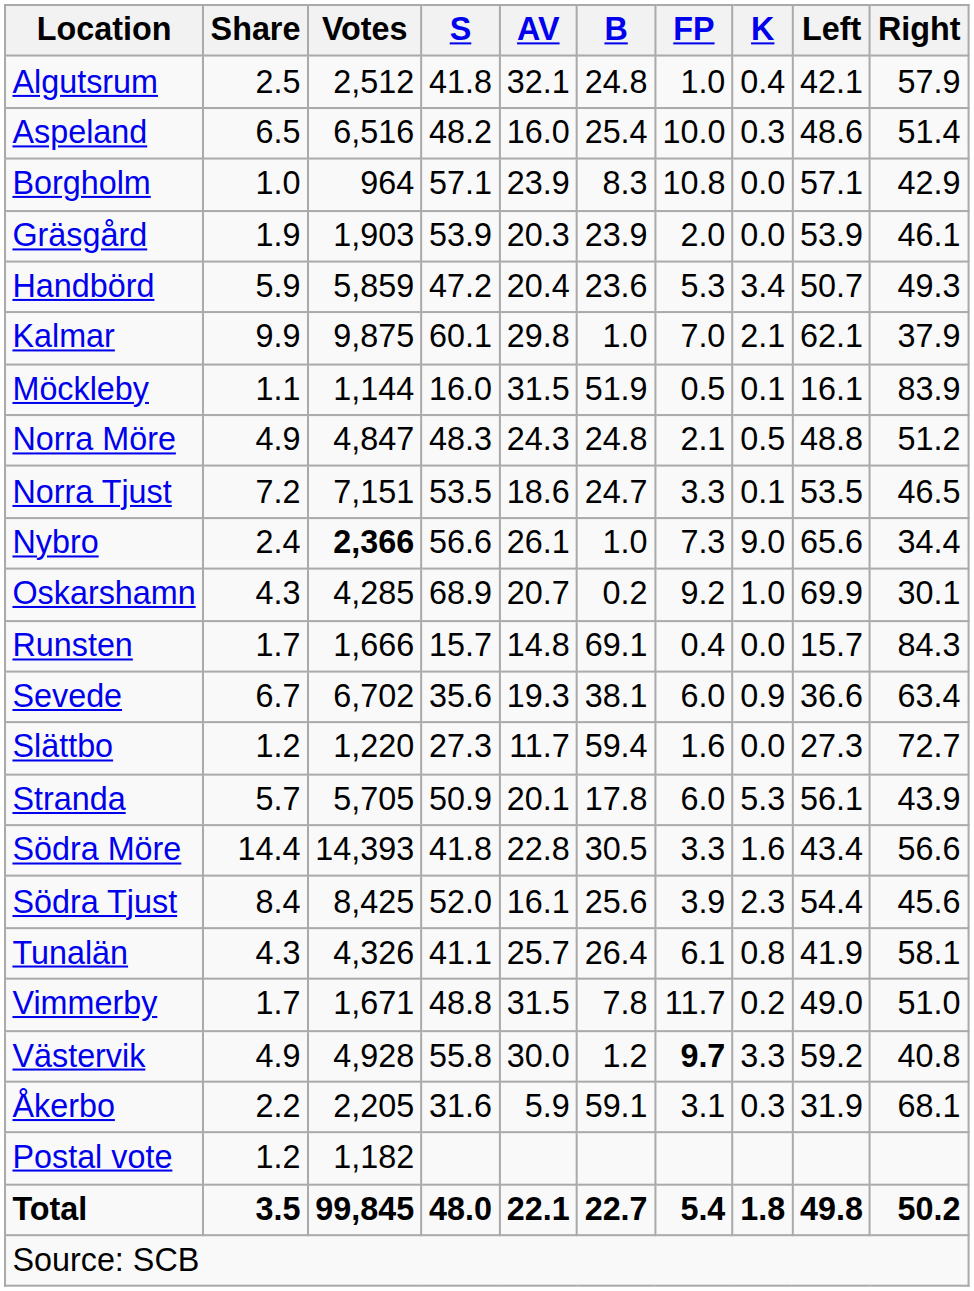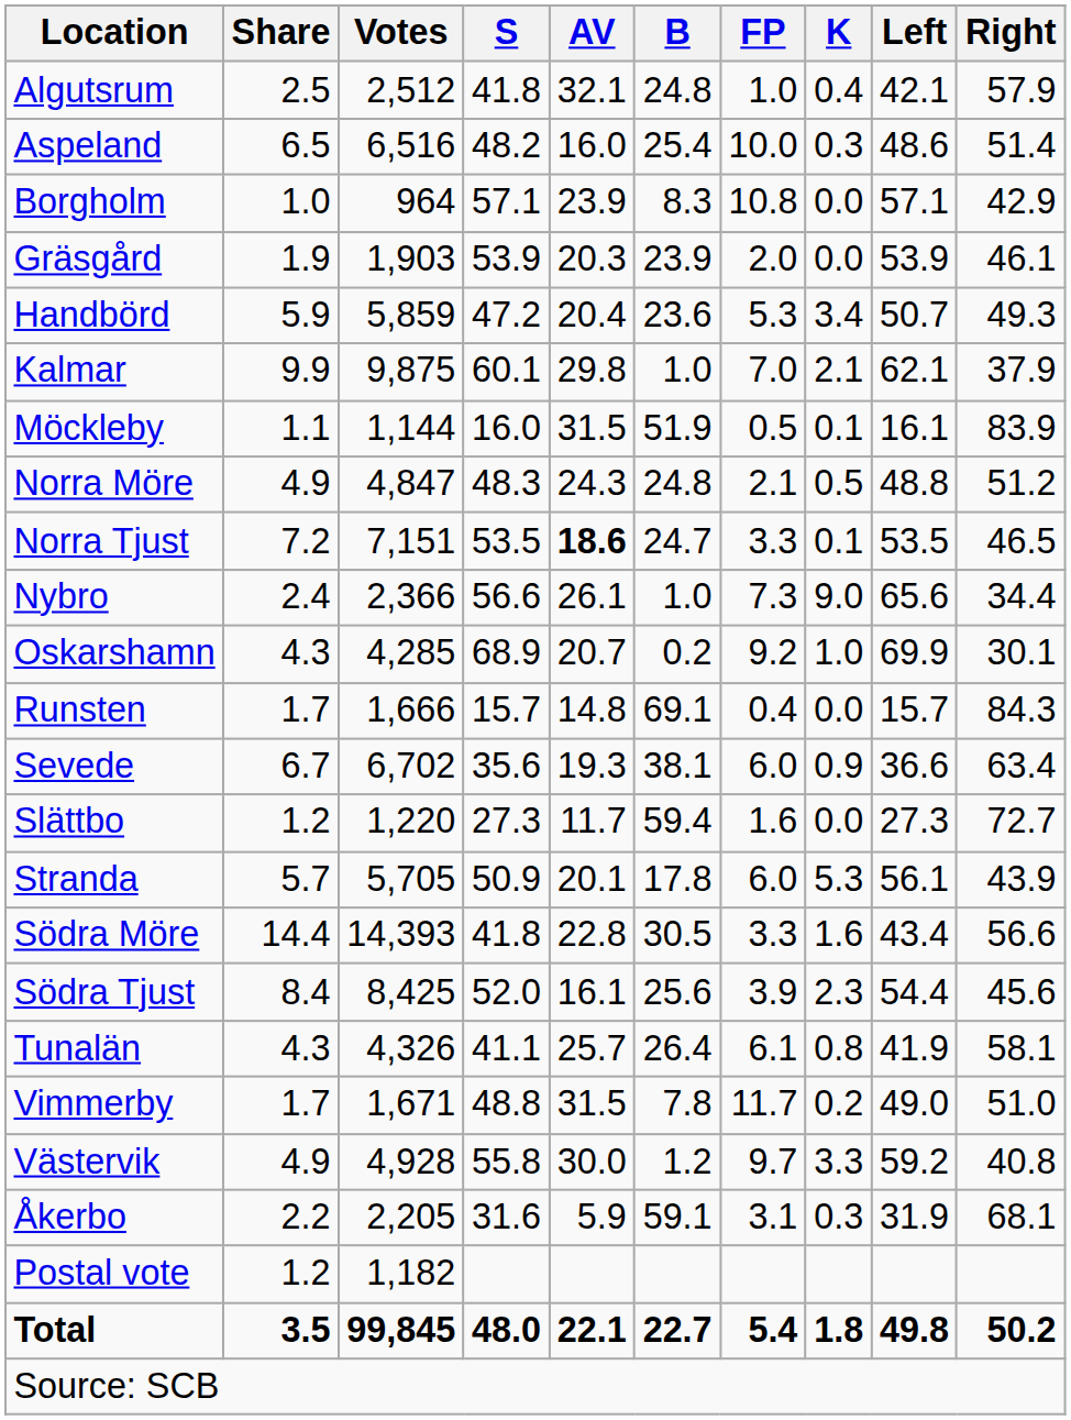Norra Tjust | AV: normal -> bold
Nybro | Votes: bold -> normal
Västervik | FP: bold -> normal
